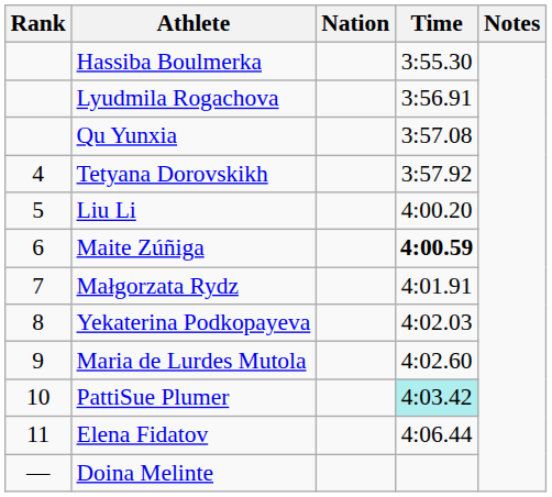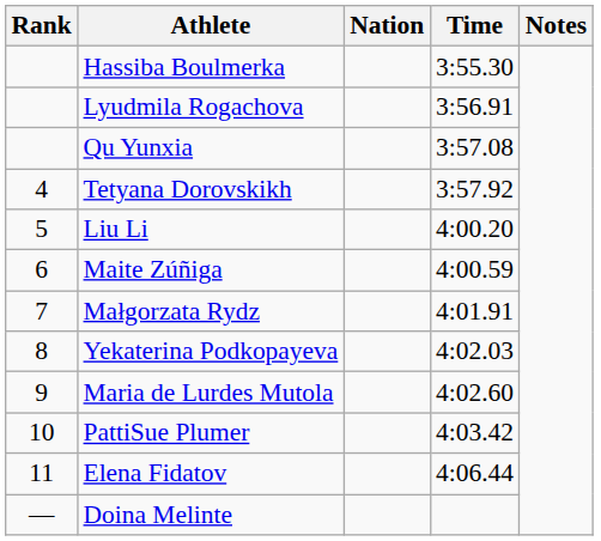Maite Zúñiga | Time: bold -> normal
PattiSue Plumer | Time: paleturquoise background -> no background
